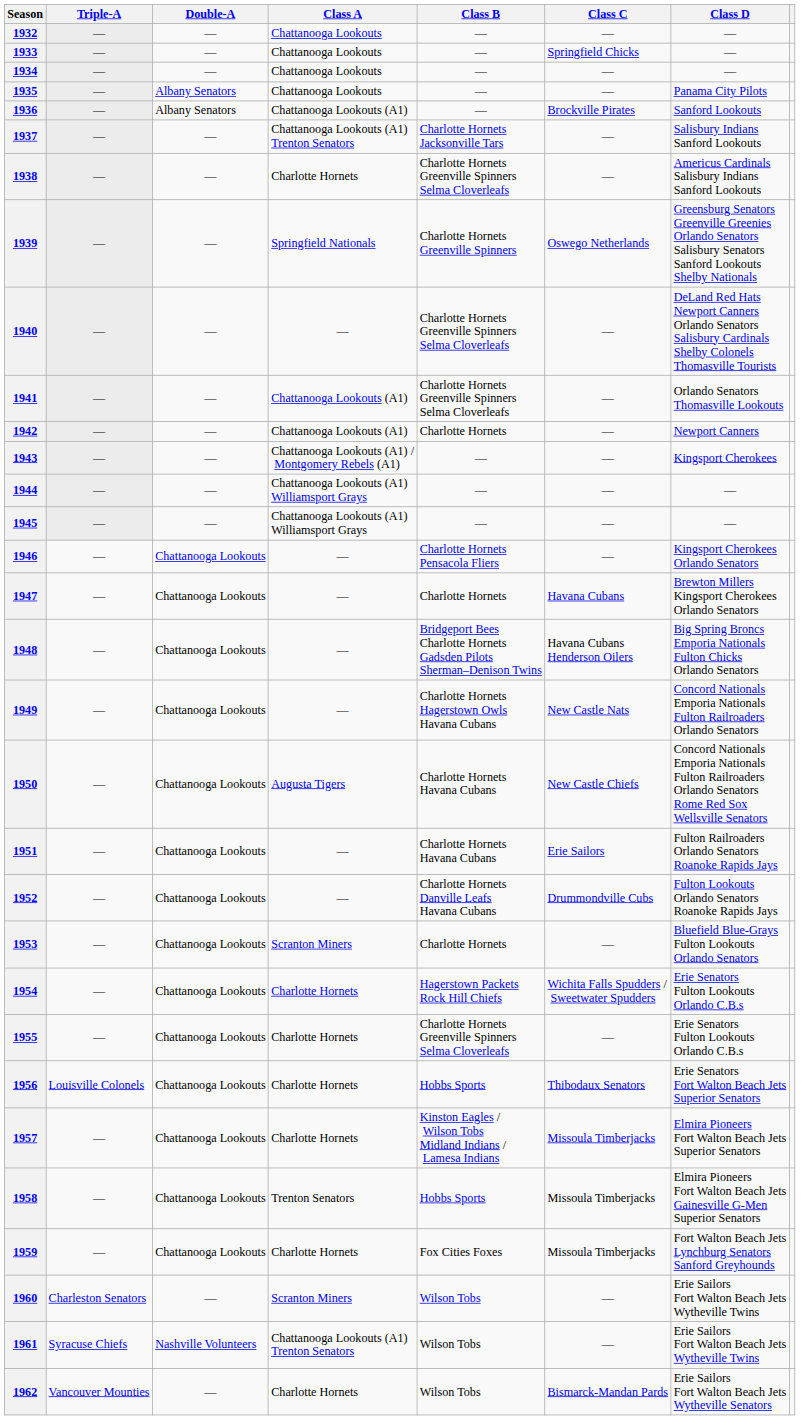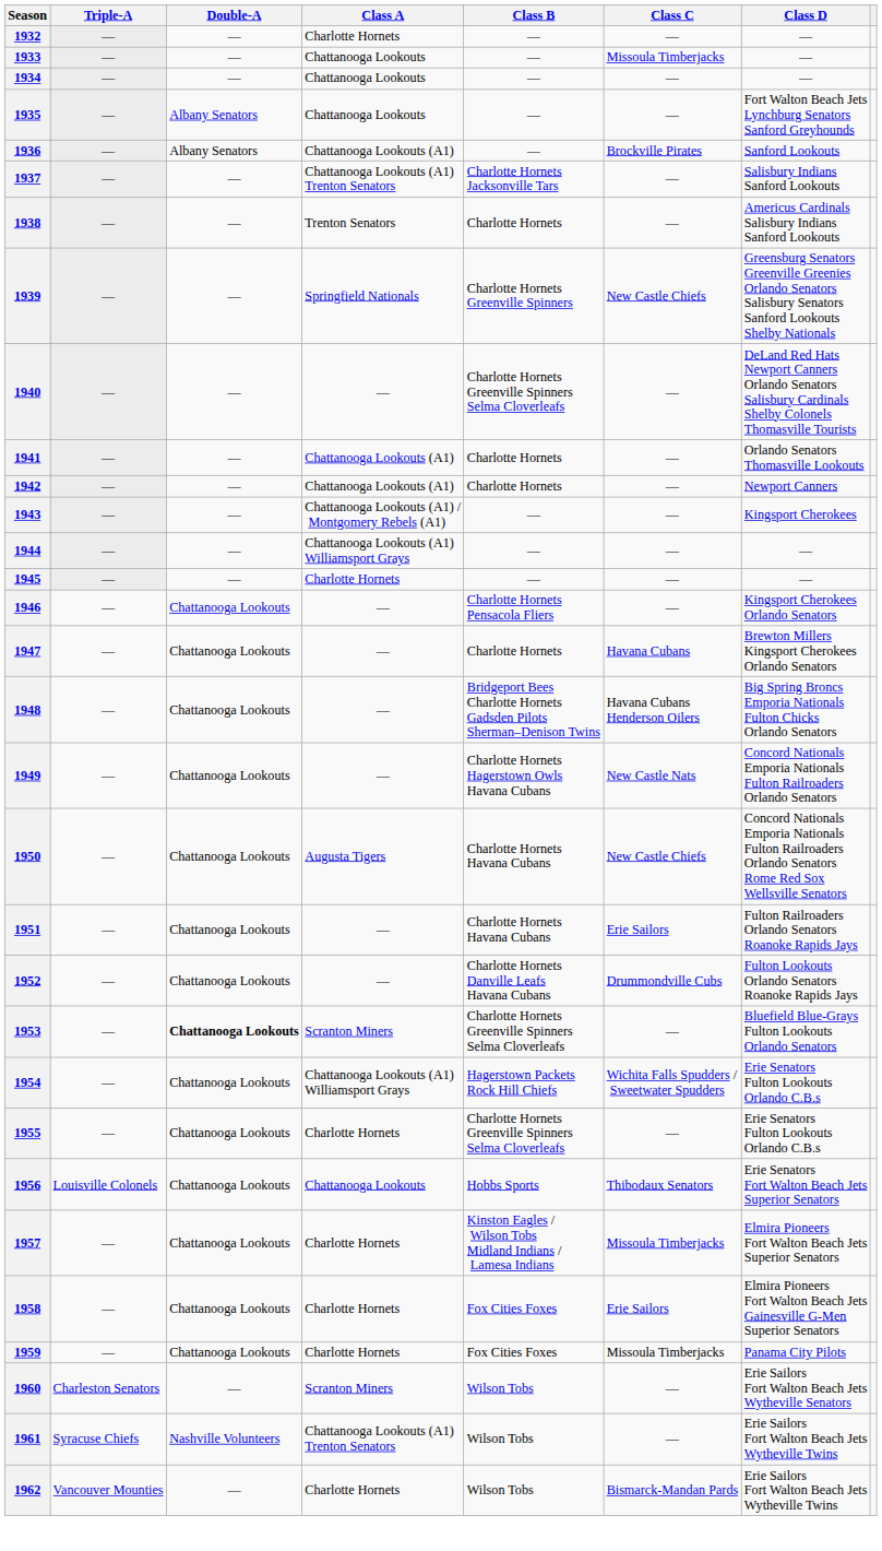1932 | Class A: Chattanooga Lookouts -> Charlotte Hornets
1933 | Class C: Springfield Chicks -> Missoula Timberjacks
1935 | Class D: Panama City Pilots -> Fort Walton Beach Jets Lynchburg Senators Sanford Greyhounds
1938 | Class A: Charlotte Hornets -> Trenton Senators
1938 | Class B: Charlotte Hornets Greenville Spinners Selma Cloverleafs -> Charlotte Hornets
1939 | Class C: Oswego Netherlands -> New Castle Chiefs
1941 | Class B: Charlotte Hornets Greenville Spinners Selma Cloverleafs -> Charlotte Hornets
1945 | Class A: Chattanooga Lookouts (A1) Williamsport Grays -> Charlotte Hornets
1953 | Double-A: normal -> bold
1953 | Class B: Charlotte Hornets -> Charlotte Hornets Greenville Spinners Selma Cloverleafs
1954 | Class A: Charlotte Hornets -> Chattanooga Lookouts (A1) Williamsport Grays
1956 | Class A: Charlotte Hornets -> Chattanooga Lookouts
1958 | Class A: Trenton Senators -> Charlotte Hornets
1958 | Class B: Hobbs Sports -> Fox Cities Foxes
1958 | Class C: Missoula Timberjacks -> Erie Sailors
1959 | Class D: Fort Walton Beach Jets Lynchburg Senators Sanford Greyhounds -> Panama City Pilots
1960 | Class D: Erie Sailors Fort Walton Beach Jets Wytheville Twins -> Erie Sailors Fort Walton Beach Jets Wytheville Senators
1962 | Class D: Erie Sailors Fort Walton Beach Jets Wytheville Senators -> Erie Sailors Fort Walton Beach Jets Wytheville Twins
